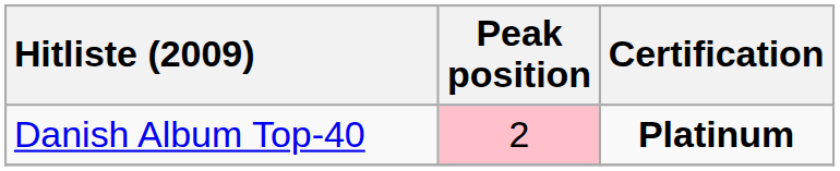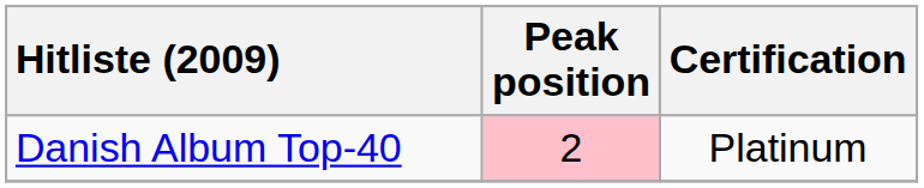Danish Album Top-40 | Certification: bold -> normal
